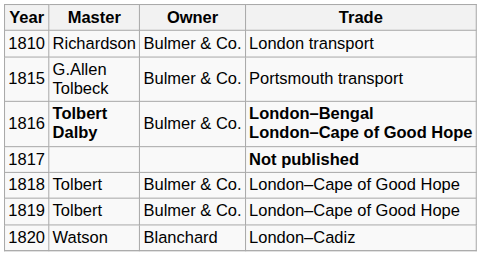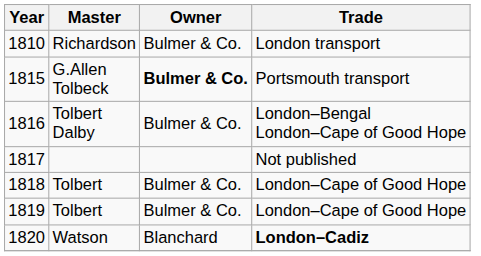1815 | Owner: normal -> bold
1816 | Master: bold -> normal
1816 | Trade: bold -> normal
1817 | Trade: bold -> normal
1820 | Trade: normal -> bold
